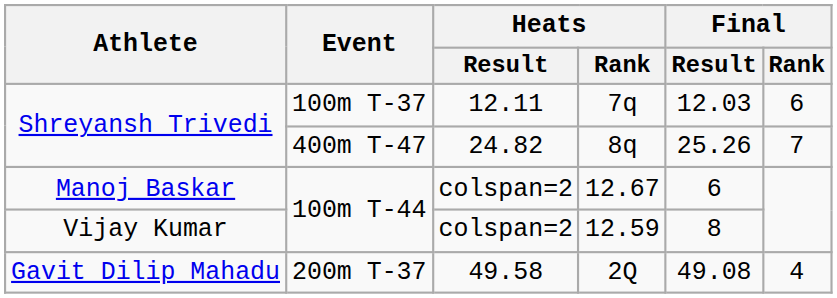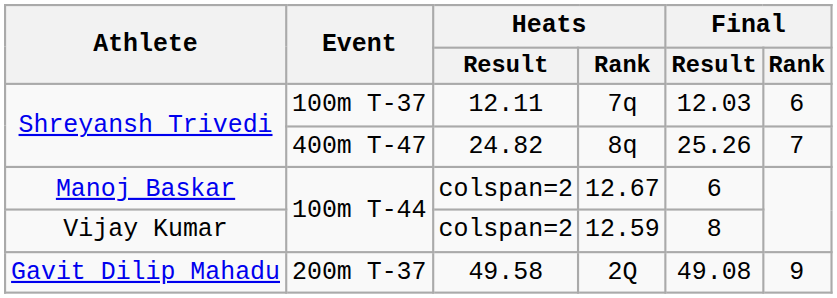2Q | Final / Rank: 4 -> 9
